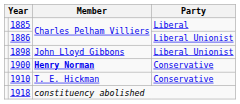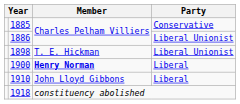1885 | Party: Liberal -> Conservative
1898 | Member: John Lloyd Gibbons -> T. E. Hickman
1900 | Party: Conservative -> Liberal
1910 | Member: T. E. Hickman -> John Lloyd Gibbons
1910 | Party: Conservative -> Liberal
